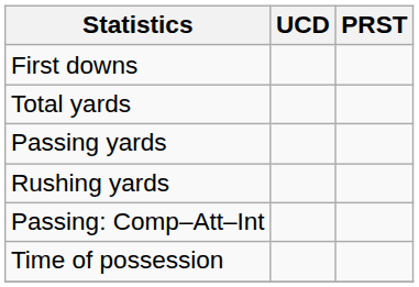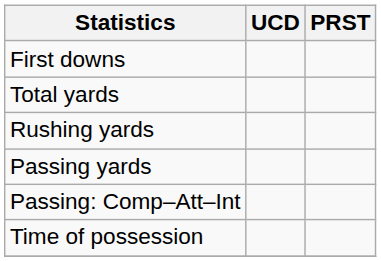rows swapped: Rushing yards <-> Passing yards
